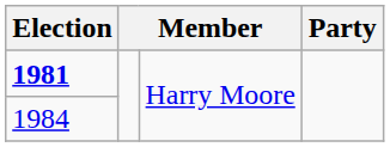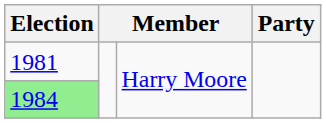1981 | Election: bold -> normal
1984 | Election: no background -> lightgreen background
